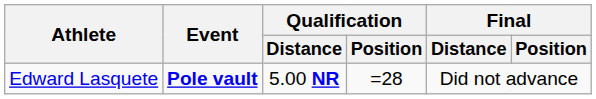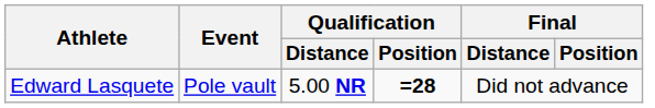Edward Lasquete | Event: bold -> normal
Edward Lasquete | Qualification / Position: normal -> bold
